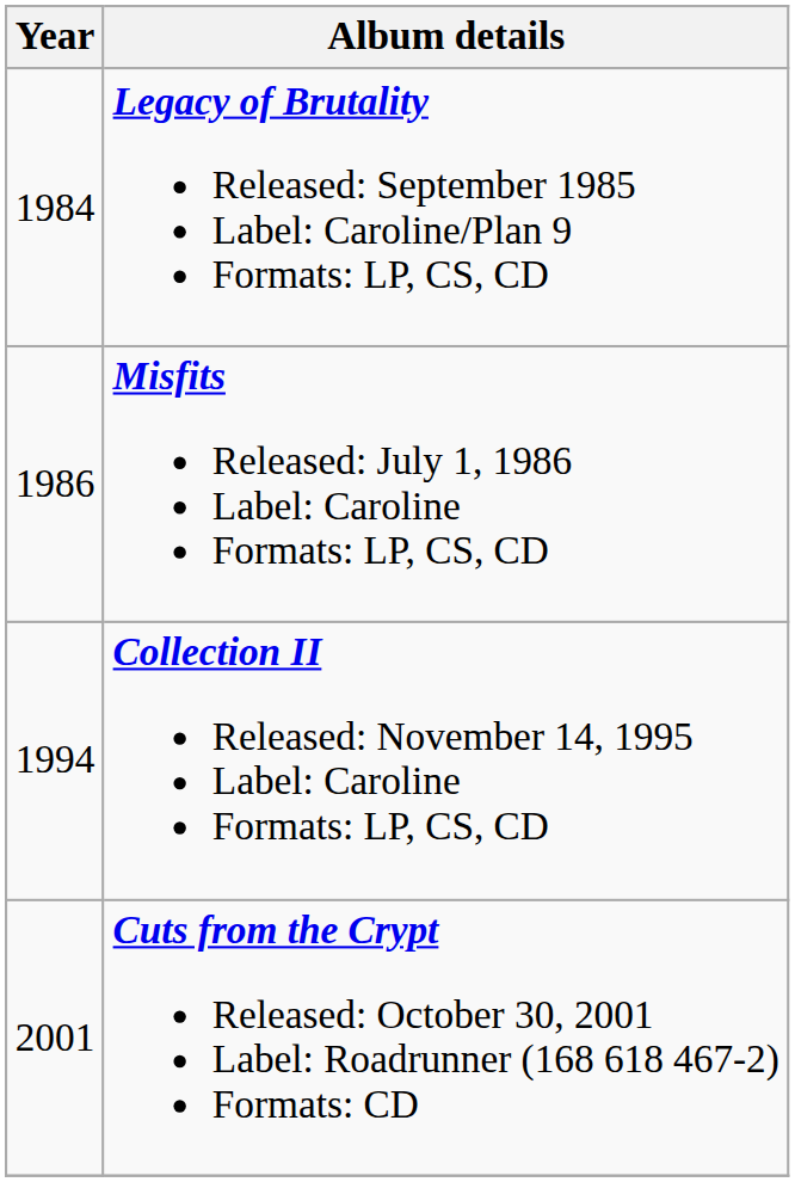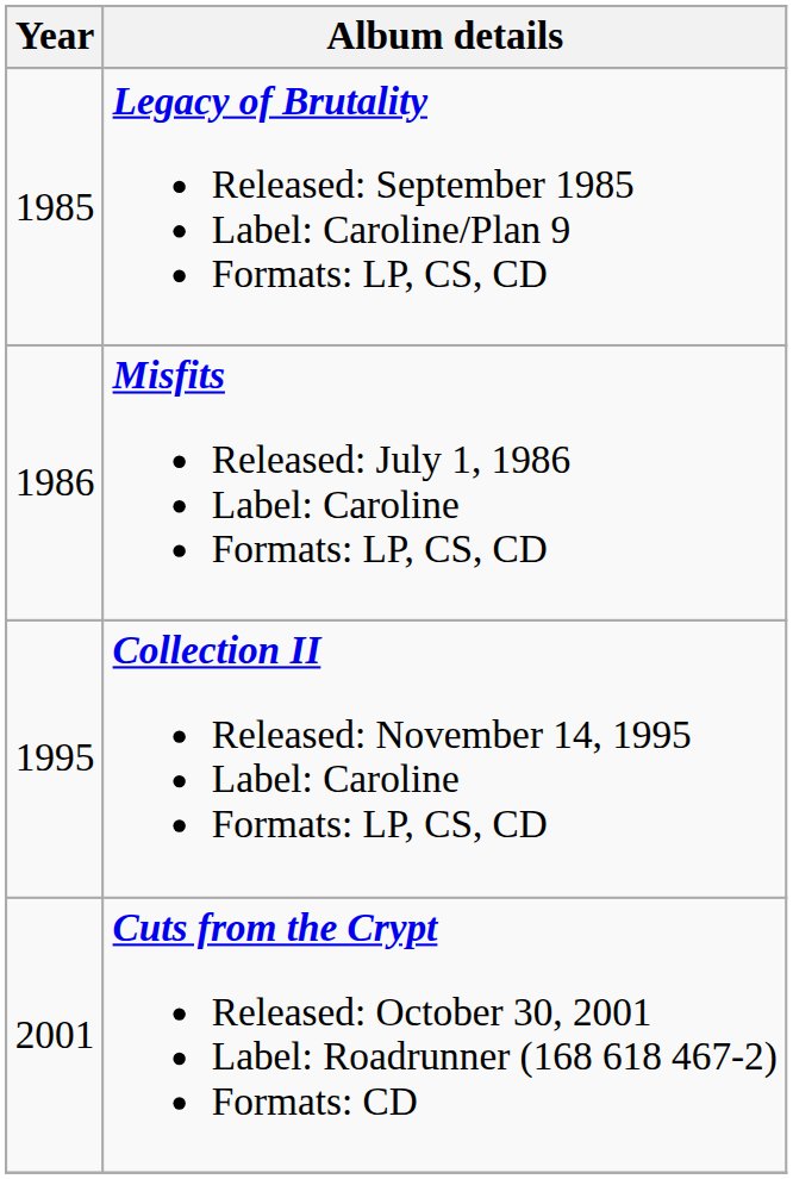row 2 | Year: 1984 -> 1985
row 4 | Year: 1994 -> 1995
